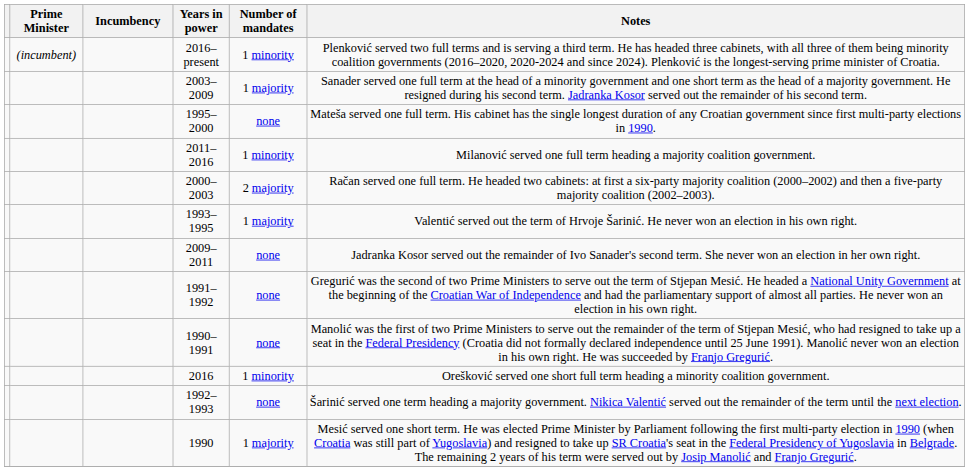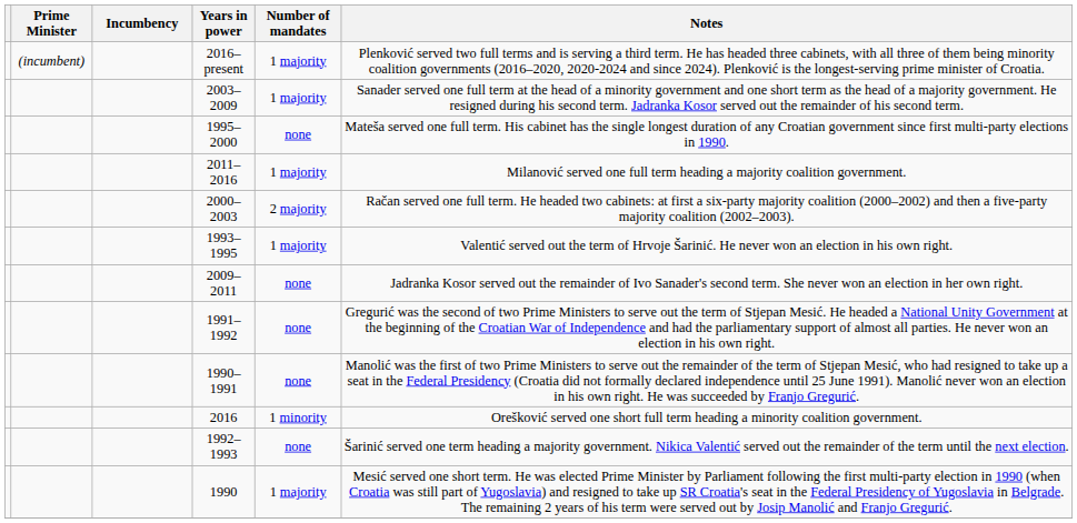2016–present | Number of mandates: 1 minority -> 1 majority
2011–2016 | Number of mandates: 1 minority -> 1 majority
